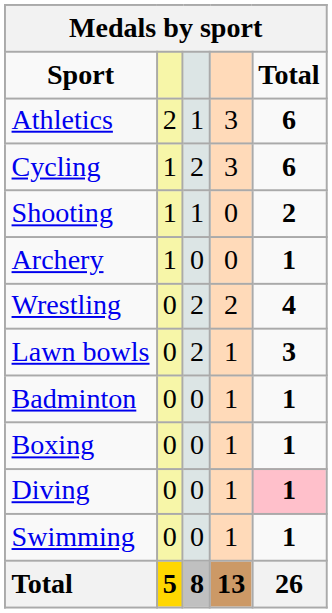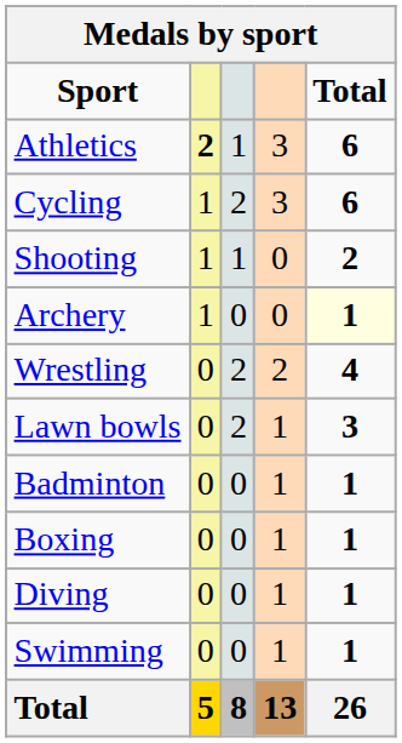Athletics | column 2: normal -> bold
Archery | Total: no background -> lightyellow background
Diving | Total: pink background -> no background
